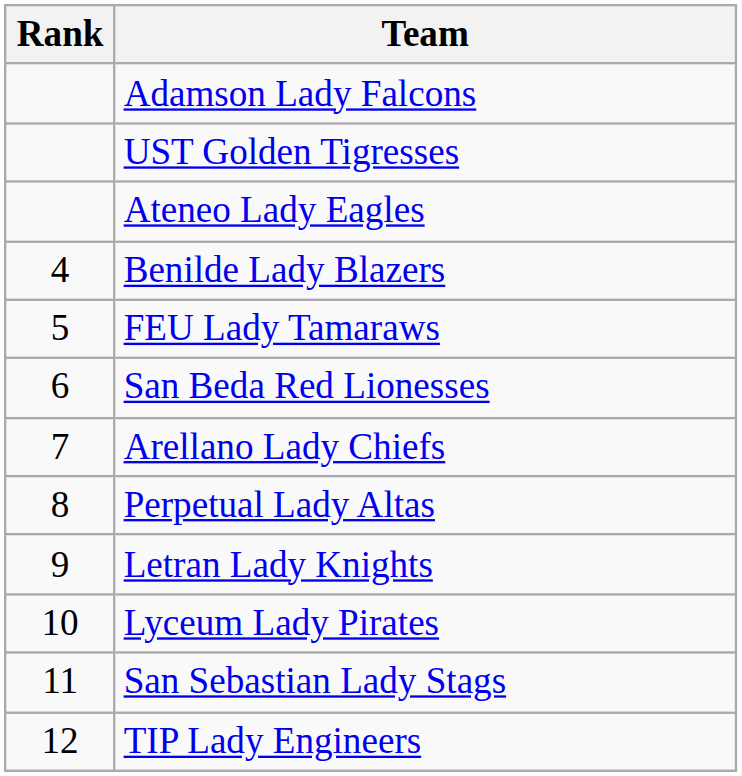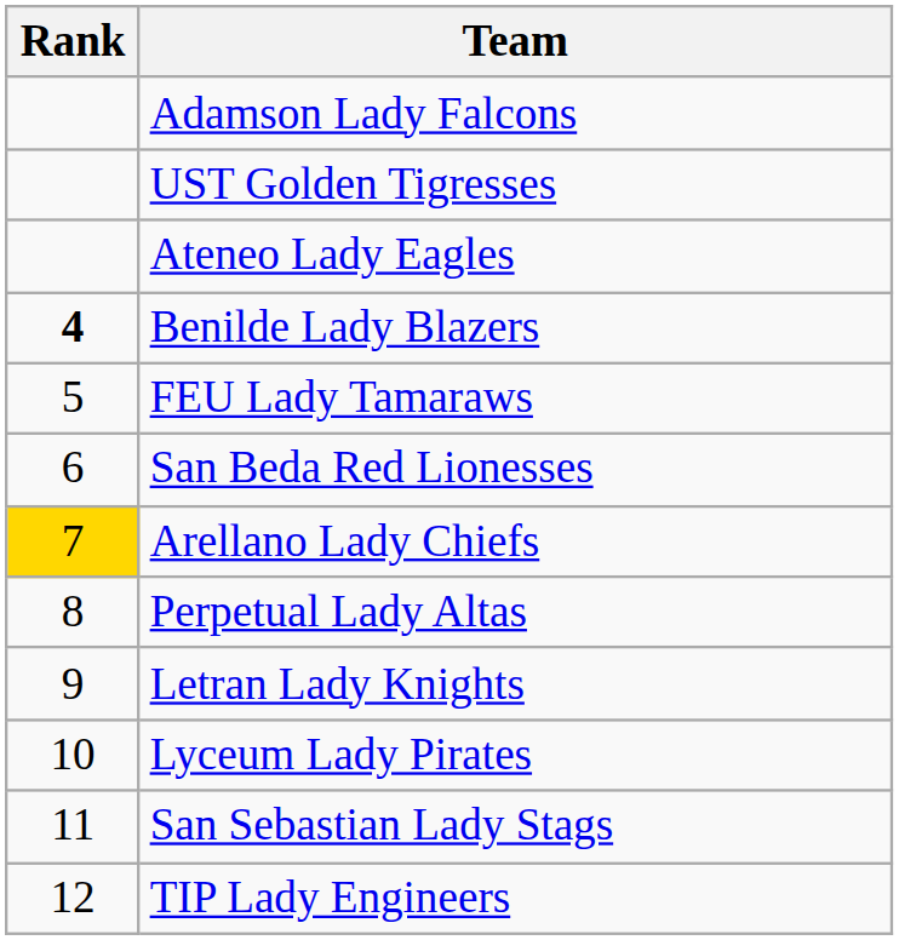Benilde Lady Blazers | Rank: normal -> bold
Arellano Lady Chiefs | Rank: no background -> gold background
